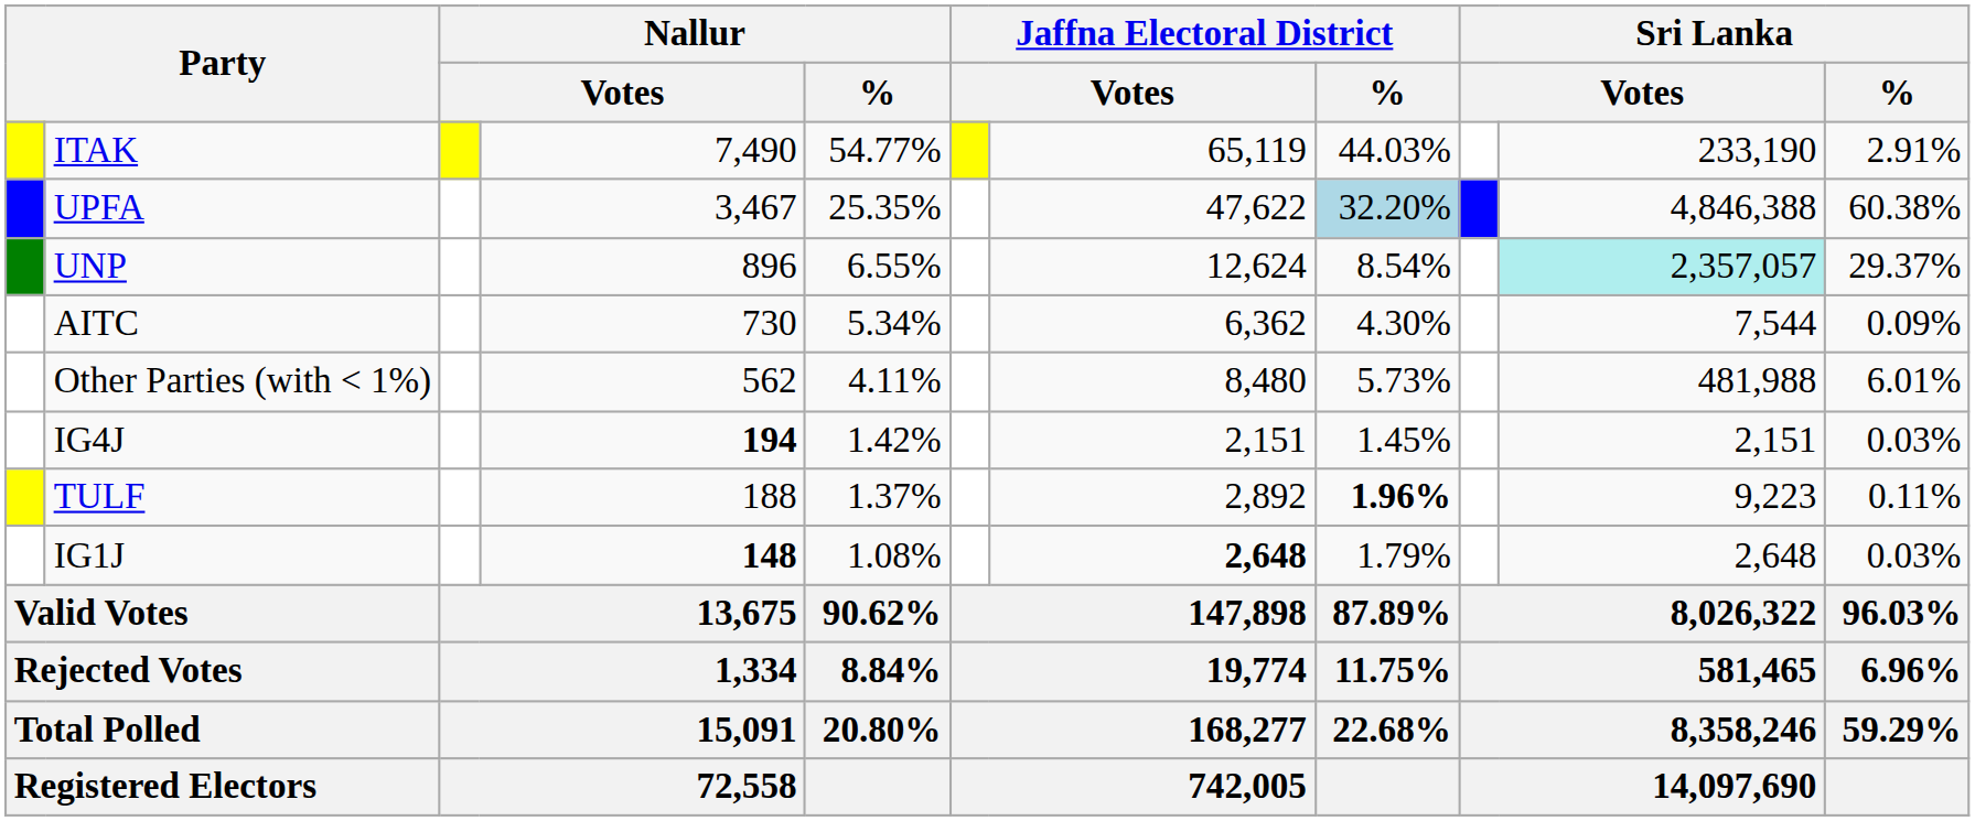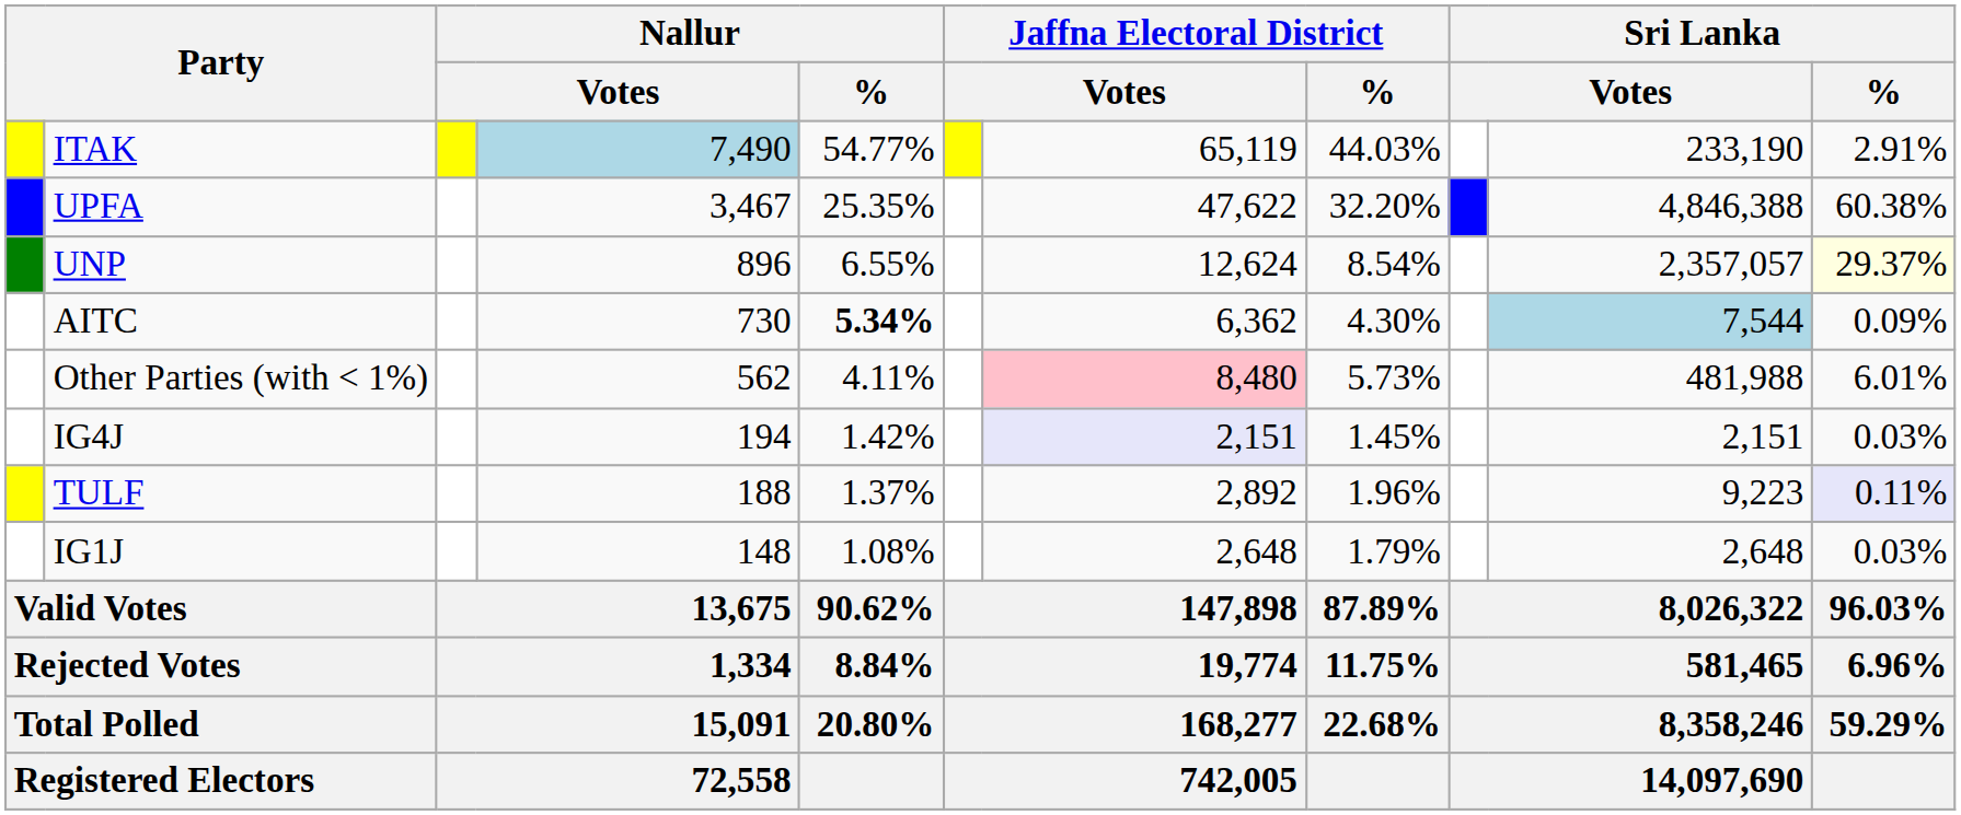ITAK | column 4: no background -> lightblue background
UPFA | Jaffna Electoral District / %: lightblue background -> no background
UNP | column 10: paleturquoise background -> no background
UNP | Sri Lanka / %: no background -> lightyellow background
AITC | Nallur / %: normal -> bold
AITC | column 10: no background -> lightblue background
Other Parties (with < 1%) | column 7: no background -> pink background
IG4J | column 4: bold -> normal
IG4J | column 7: no background -> lavender background
TULF | Jaffna Electoral District / %: bold -> normal
TULF | Sri Lanka / %: no background -> lavender background
IG1J | column 4: bold -> normal
IG1J | column 7: bold -> normal
